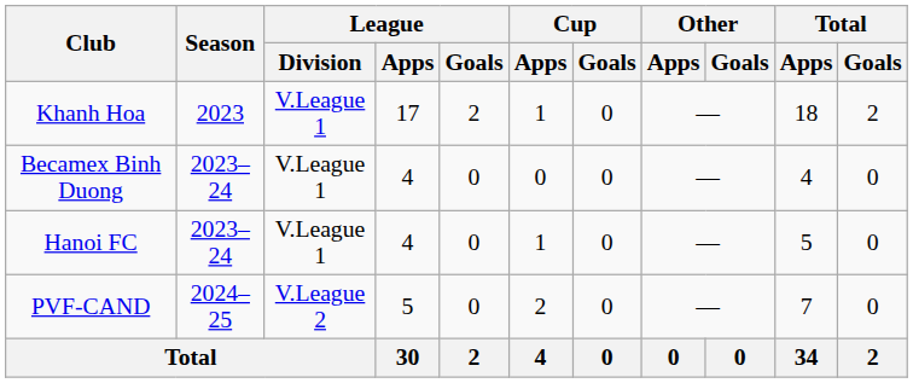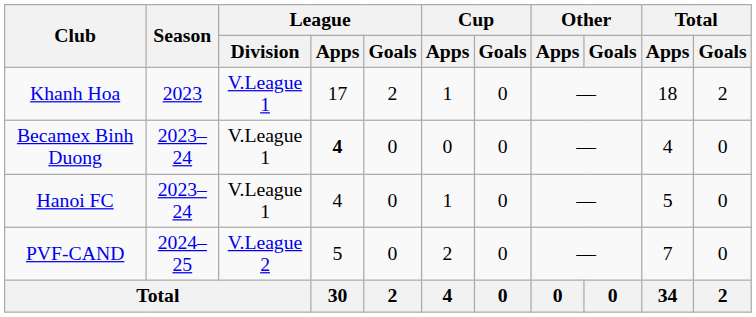Becamex Binh Duong | League / Apps: normal -> bold
